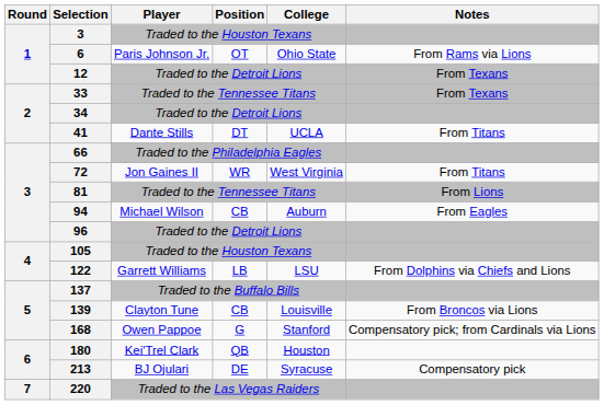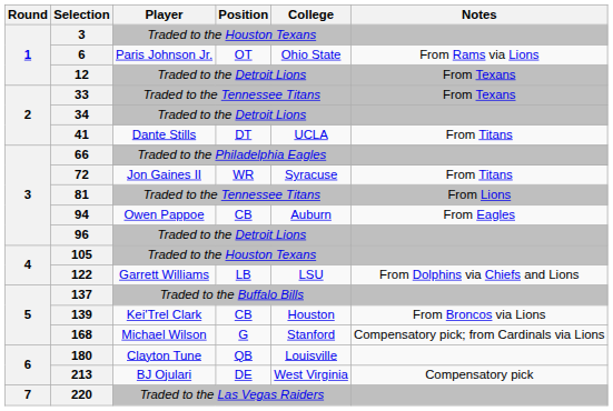72 | College: West Virginia -> Syracuse
94 | Player: Michael Wilson -> Owen Pappoe
139 | Player: Clayton Tune -> Kei'Trel Clark
139 | College: Louisville -> Houston
168 | Player: Owen Pappoe -> Michael Wilson
180 | Player: Kei'Trel Clark -> Clayton Tune
180 | College: Houston -> Louisville
213 | College: Syracuse -> West Virginia
